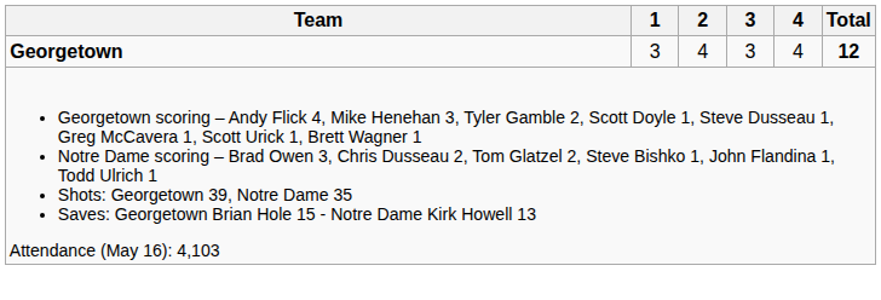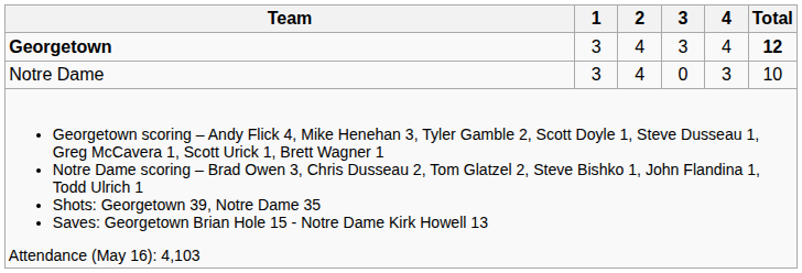+ row: Notre Dame | 3 | 4 | 0 | 3 | 10
